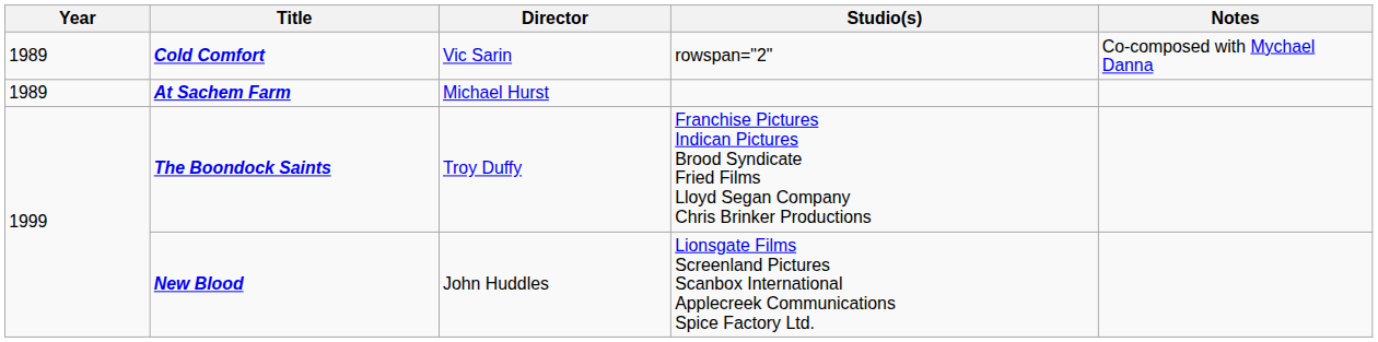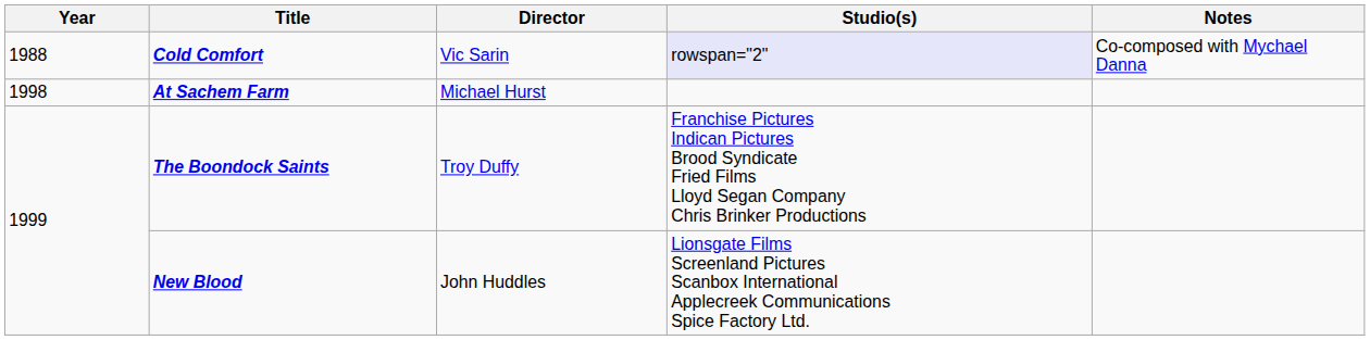Cold Comfort | Year: 1989 -> 1988
Cold Comfort | Studio(s): no background -> lavender background
At Sachem Farm | Year: 1989 -> 1998
